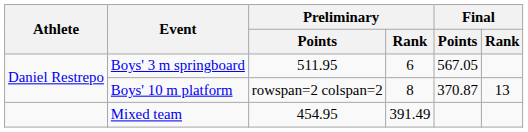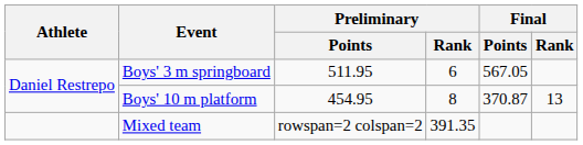Boys' 10 m platform | Preliminary / Points: rowspan=2 colspan=2 -> 454.95
Mixed team | Preliminary / Points: 454.95 -> rowspan=2 colspan=2
Mixed team | Preliminary / Rank: 391.49 -> 391.35
